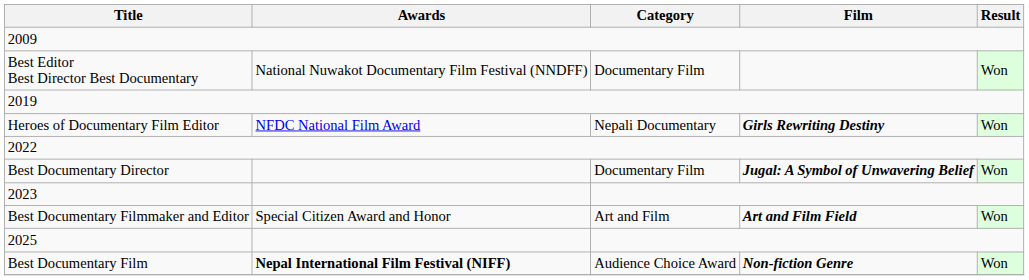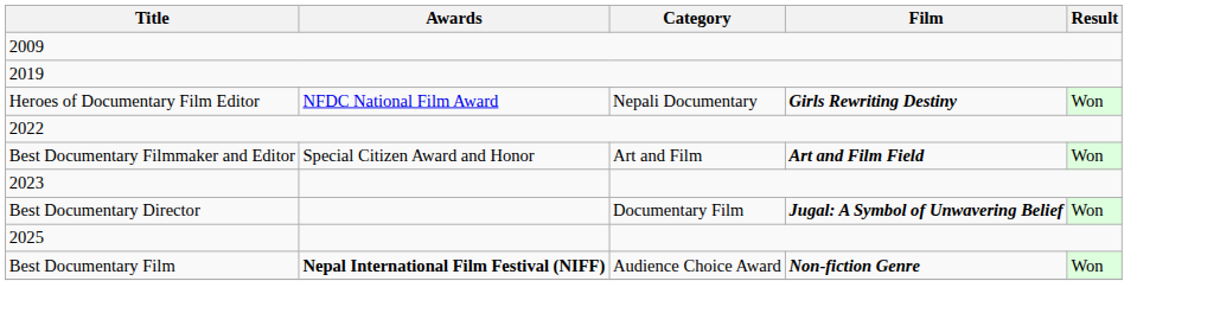- row: Best Editor Best Director Best Documentary | National Nuwakot Documentary Film Festival (NNDFF) | Documentary Film | Won
rows swapped: Best Documentary Filmmaker and Editor <-> Best Documentary Director
